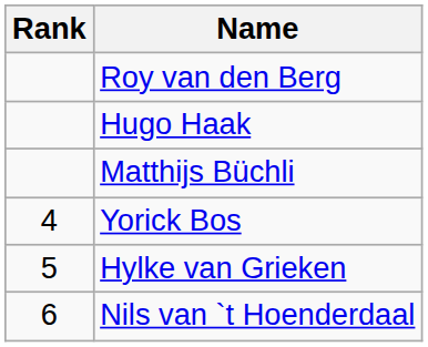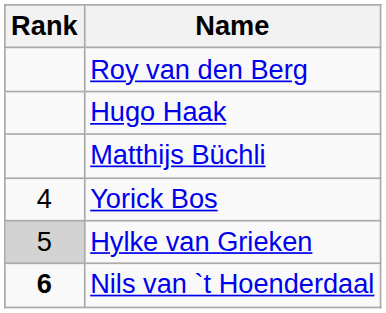Hylke van Grieken | Rank: no background -> lightgrey background
Nils van `t Hoenderdaal | Rank: normal -> bold
